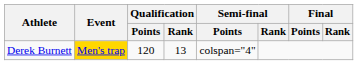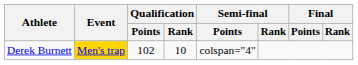Derek Burnett | Qualification / Points: 120 -> 102
Derek Burnett | Qualification / Rank: 13 -> 10
